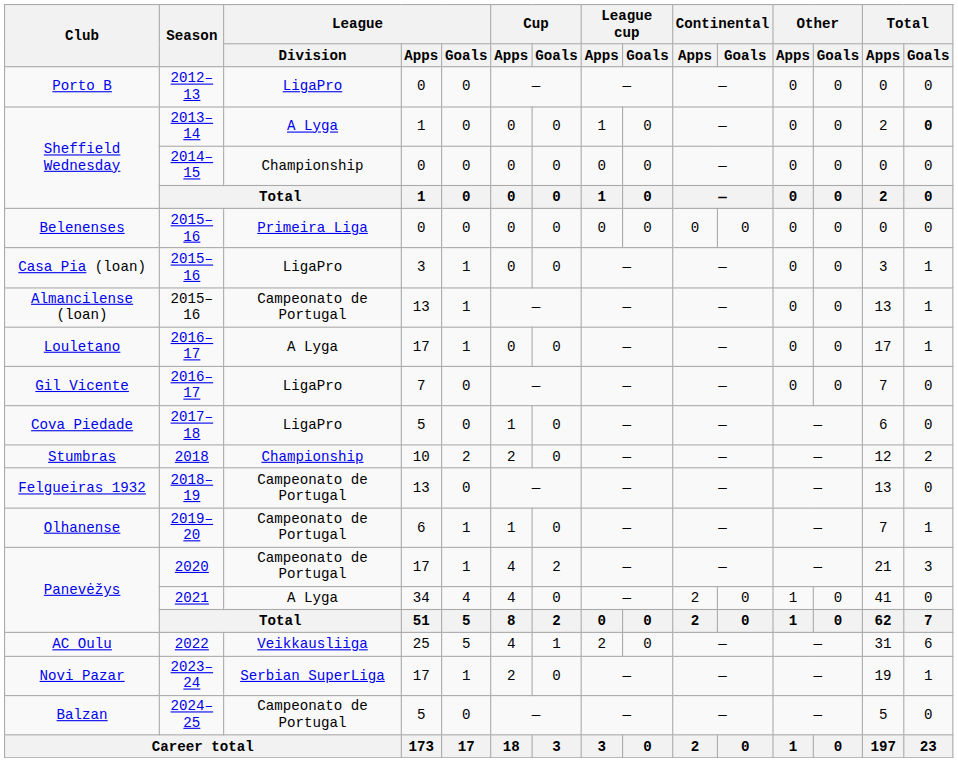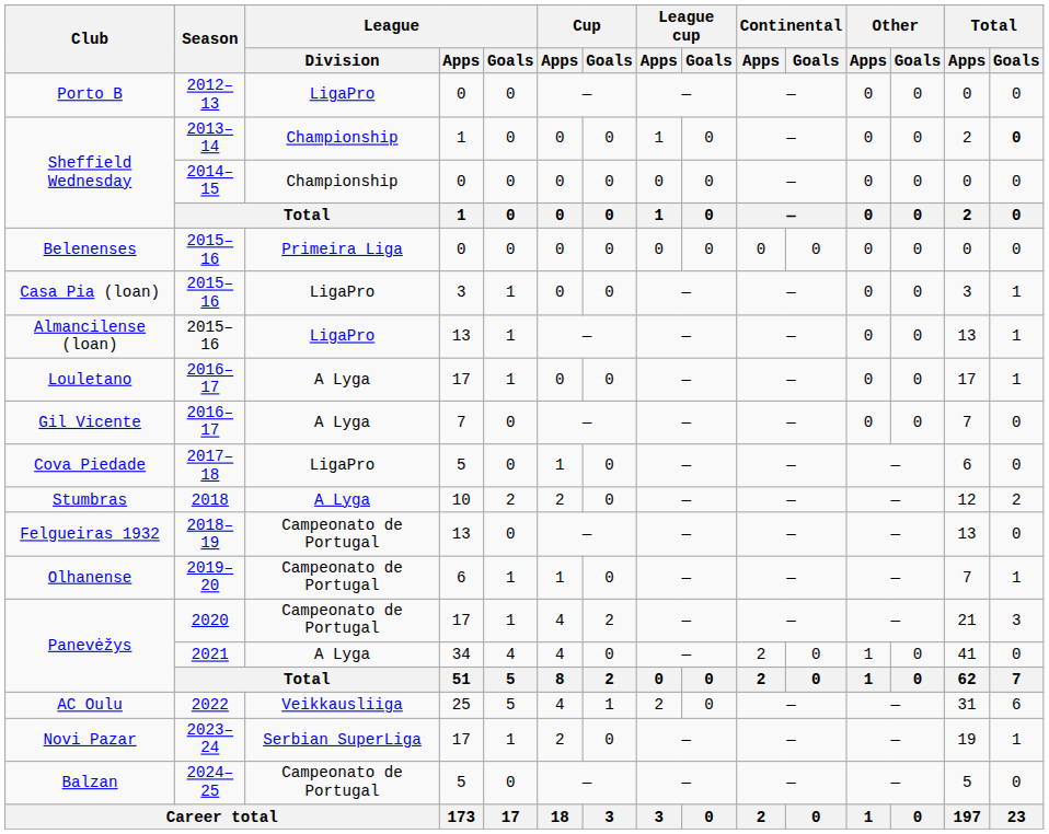Sheffield Wednesday / 2013–14 | League / Division: A Lyga -> Championship
Almancilense (loan) | League / Division: Campeonato de Portugal -> LigaPro
Gil Vicente | League / Division: LigaPro -> A Lyga
Stumbras | League / Division: Championship -> A Lyga
